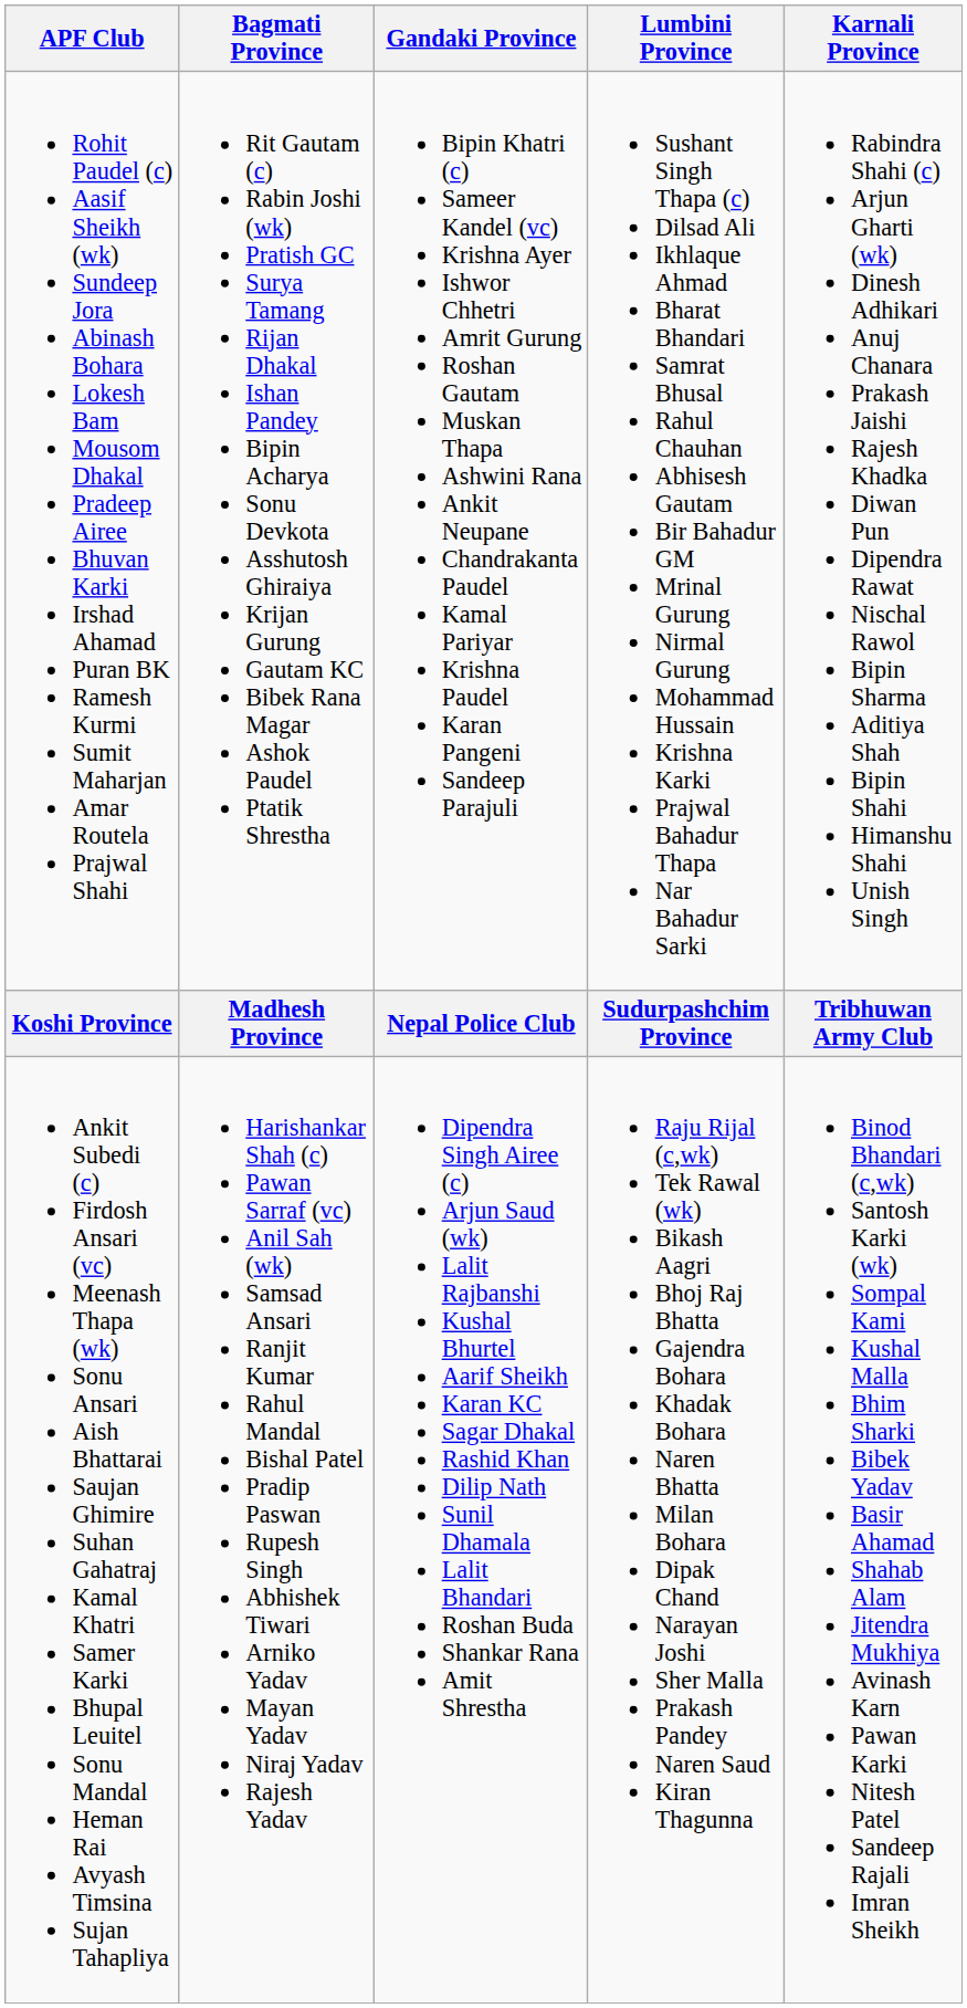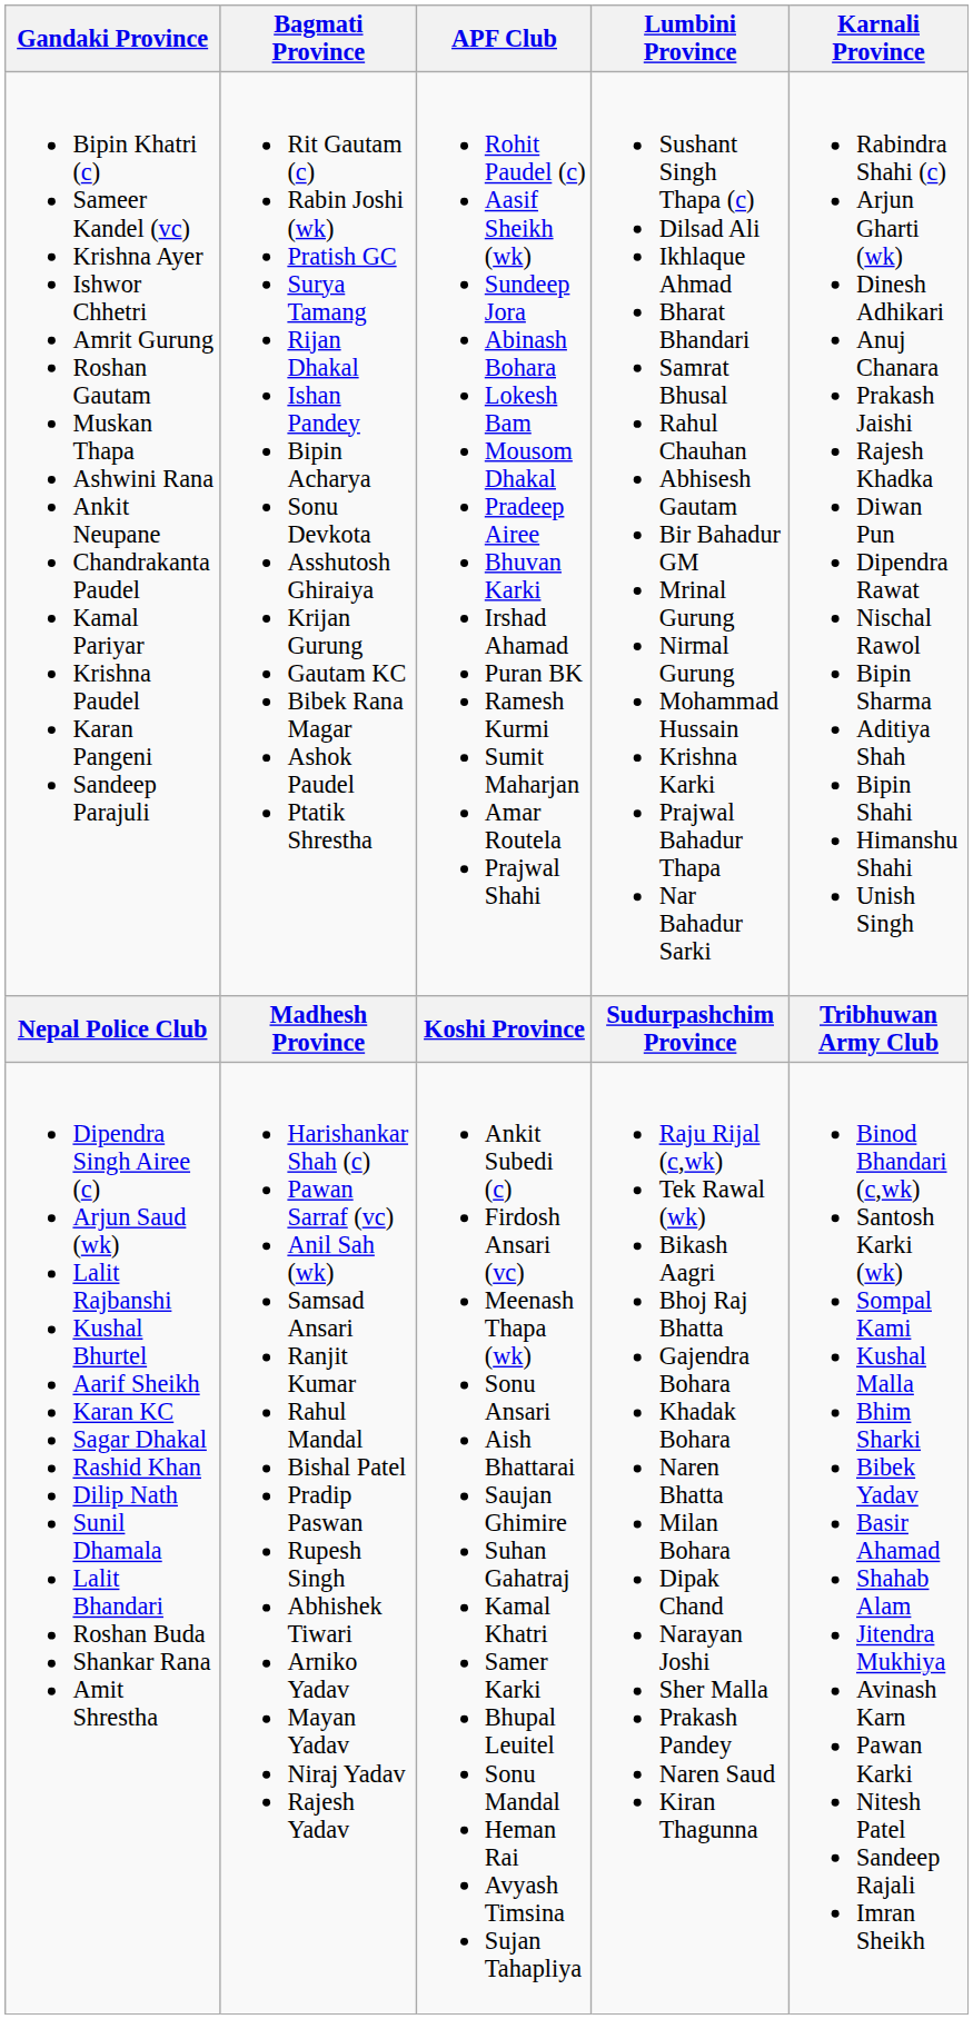columns swapped: APF Club <-> Gandaki Province
